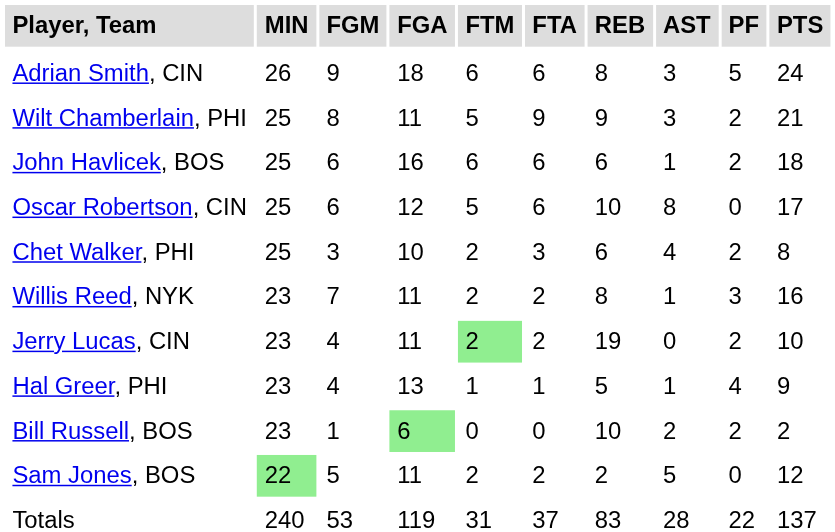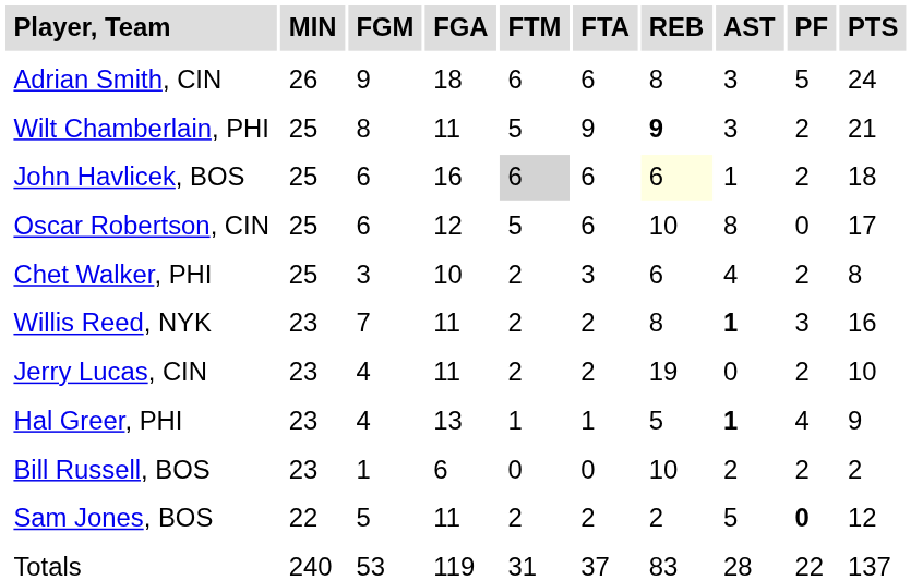Wilt Chamberlain, PHI | REB: normal -> bold
John Havlicek, BOS | FTM: no background -> lightgrey background
John Havlicek, BOS | REB: no background -> lightyellow background
Willis Reed, NYK | AST: normal -> bold
Jerry Lucas, CIN | FTM: lightgreen background -> no background
Hal Greer, PHI | AST: normal -> bold
Bill Russell, BOS | FGA: lightgreen background -> no background
Sam Jones, BOS | MIN: lightgreen background -> no background
Sam Jones, BOS | PF: normal -> bold
